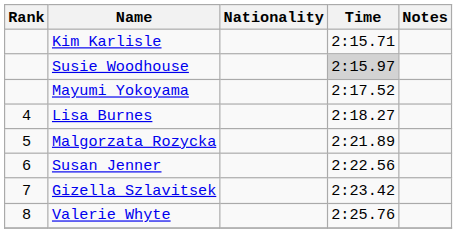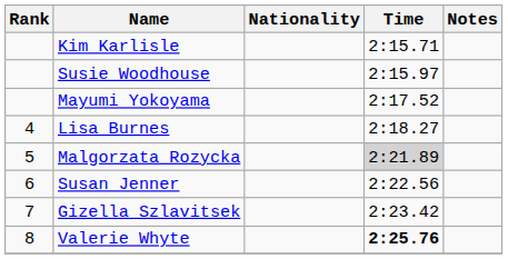Susie Woodhouse | Time: lightgrey background -> no background
Malgorzata Rozycka | Time: no background -> lightgrey background
Valerie Whyte | Time: normal -> bold
